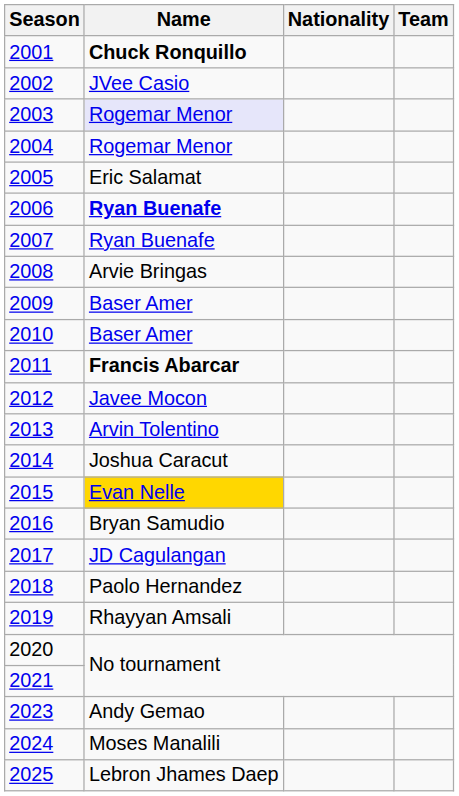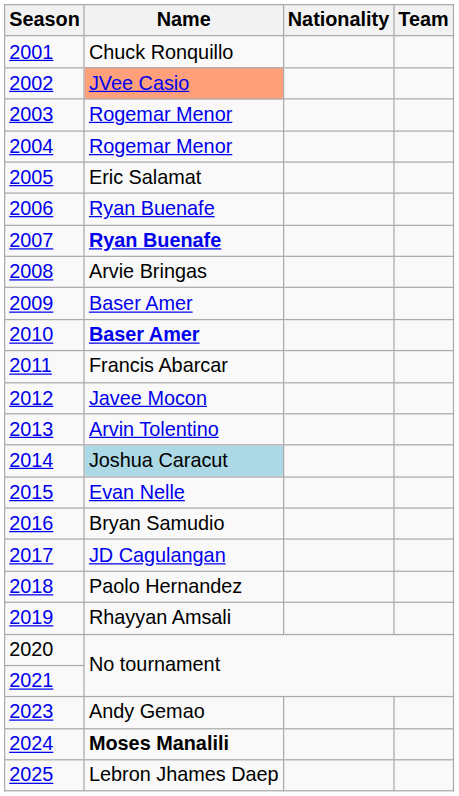2001 | Name: bold -> normal
2002 | Name: no background -> lightsalmon background
2003 | Name: lavender background -> no background
2006 | Name: bold -> normal
2007 | Name: normal -> bold
2010 | Name: normal -> bold
2011 | Name: bold -> normal
2014 | Name: no background -> lightblue background
2015 | Name: gold background -> no background
2024 | Name: normal -> bold
